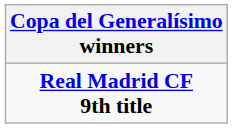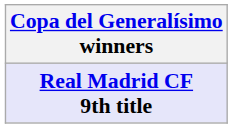row 2 | column 1: no background -> lavender background
